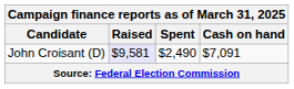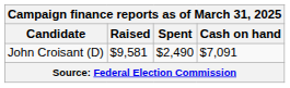John Croisant (D) | Raised: lavender background -> no background
